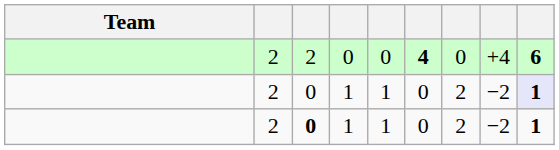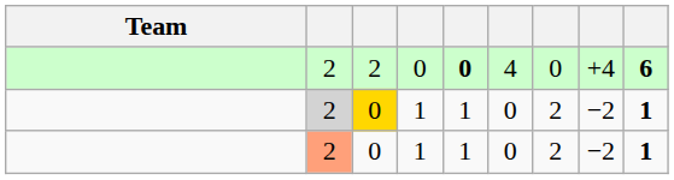row 2 | column 5: normal -> bold
row 2 | column 6: bold -> normal
row 3 | column 2: no background -> lightgrey background
row 3 | column 3: no background -> gold background
row 3 | column 9: lavender background -> no background
row 4 | column 2: no background -> lightsalmon background
row 4 | column 3: bold -> normal
